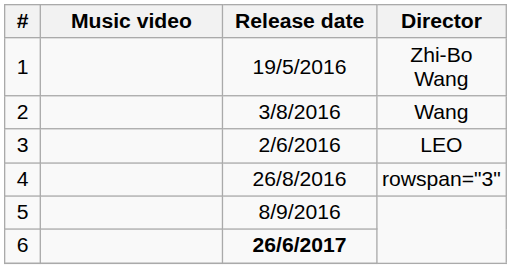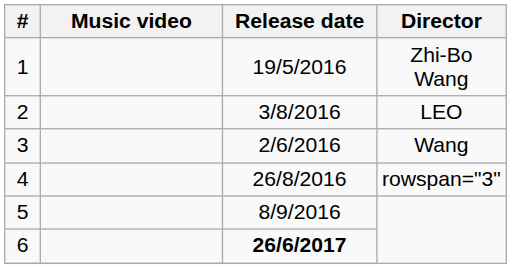2 | Director: Wang -> LEO
3 | Director: LEO -> Wang
